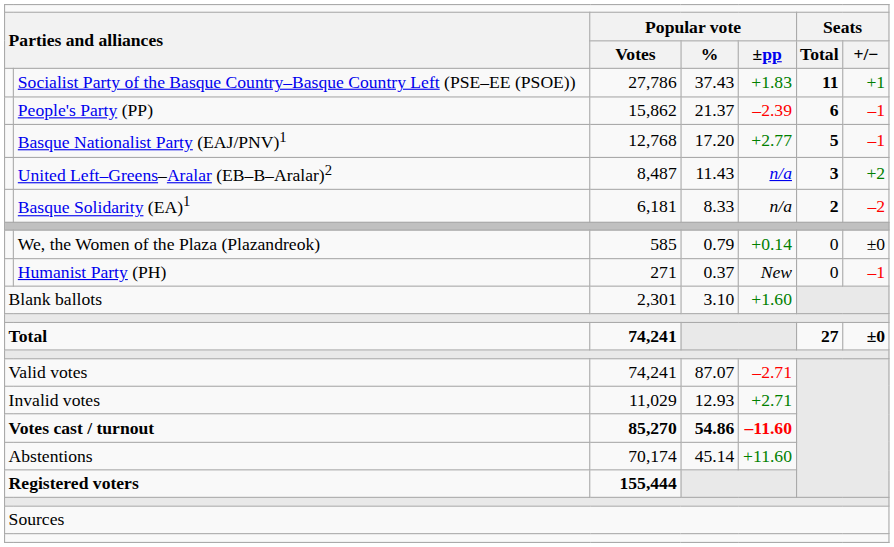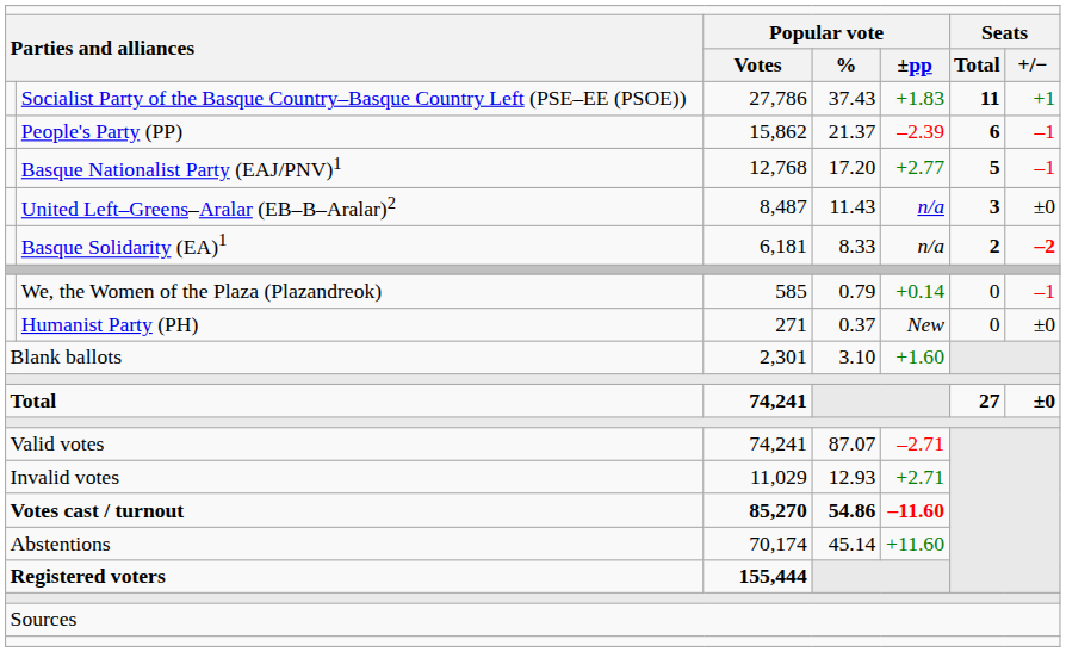United Left–Greens–Aralar (EB–B–Aralar)2 | column 7: +2 -> ±0
Basque Solidarity (EA)1 | column 7: normal -> bold
We, the Women of the Plaza (Plazandreok) | column 7: ±0 -> –1
Humanist Party (PH) | column 7: –1 -> ±0
